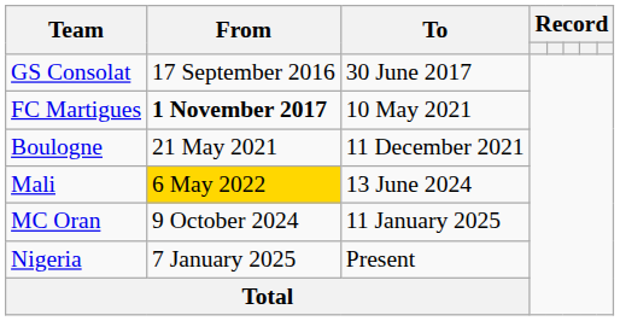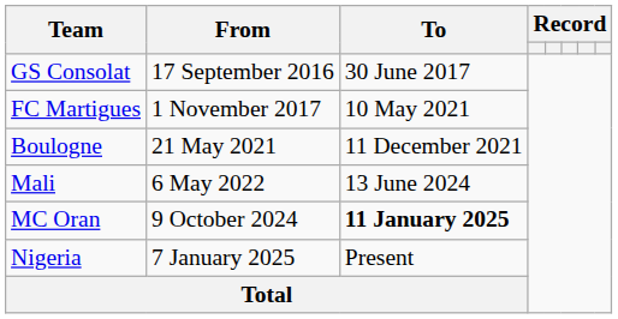FC Martigues | From: bold -> normal
Mali | From: gold background -> no background
MC Oran | To: normal -> bold
